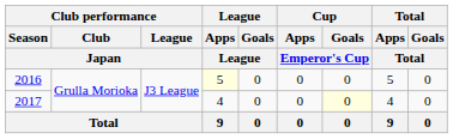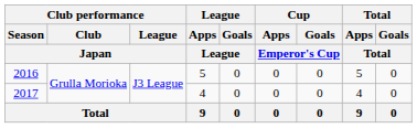2016 | League / Apps / League: lightyellow background -> no background
2017 | Cup / Goals / Emperor's Cup: lightyellow background -> no background
